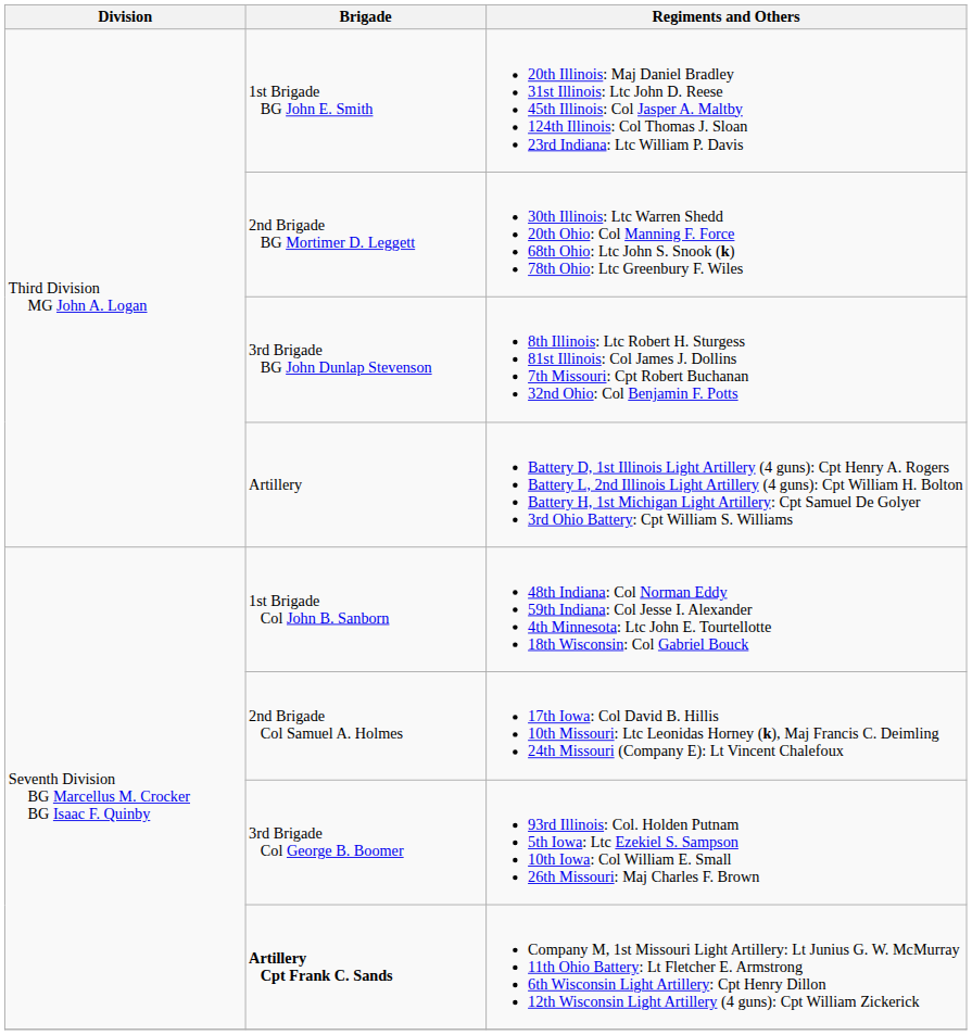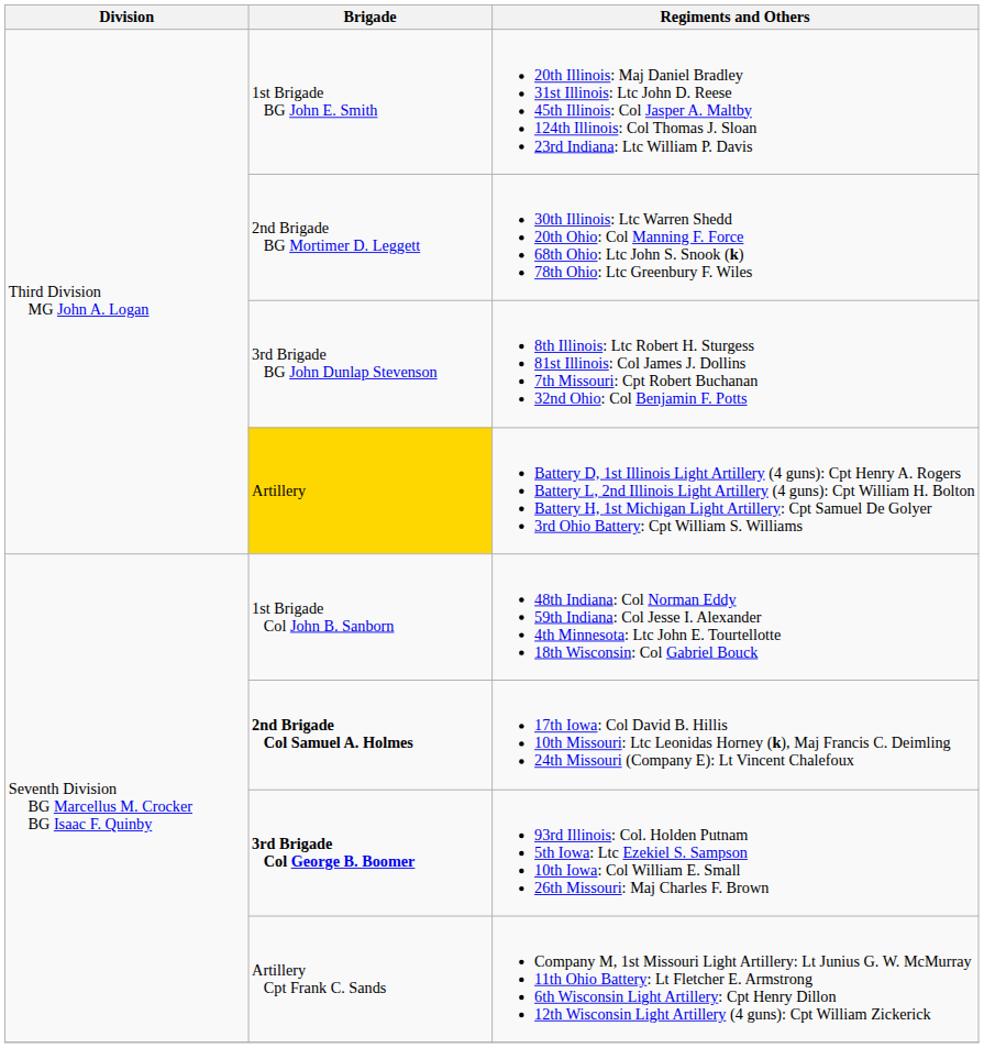Artillery | Brigade: no background -> gold background
2nd Brigade Col Samuel A. Holmes | Brigade: normal -> bold
3rd Brigade Col George B. Boomer | Brigade: normal -> bold
Artillery Cpt Frank C. Sands | Brigade: bold -> normal
